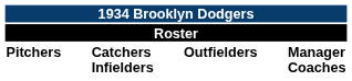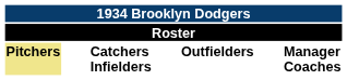Pitchers | column 1: no background -> khaki background
